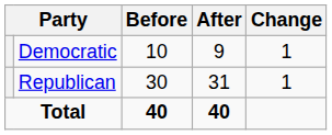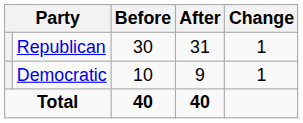rows swapped: Republican <-> Democratic
